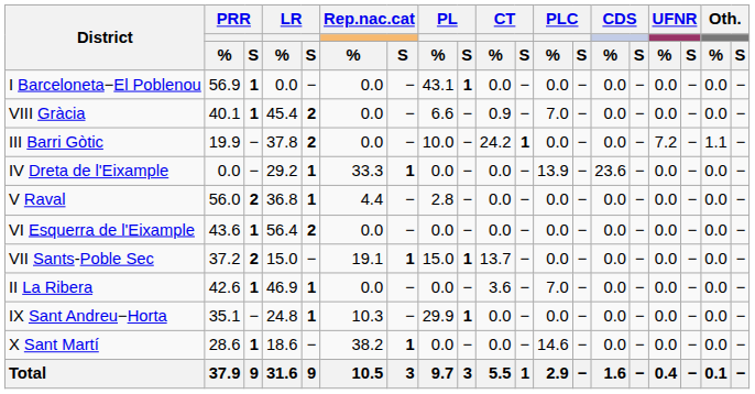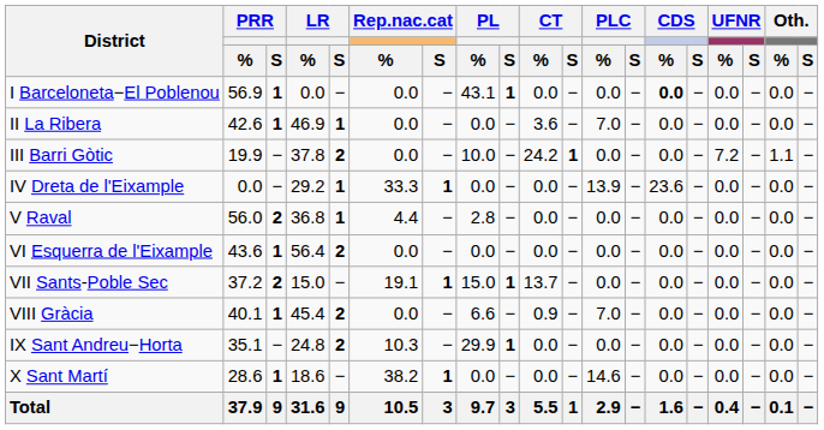I Barceloneta−El Poblenou | CDS / %: normal -> bold
rows swapped: II La Ribera <-> VIII Gràcia
IX Sant Andreu−Horta | LR / S: 1 -> 2
